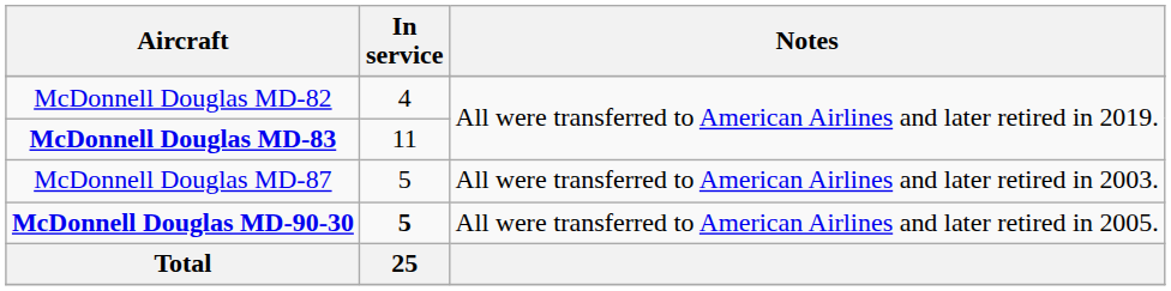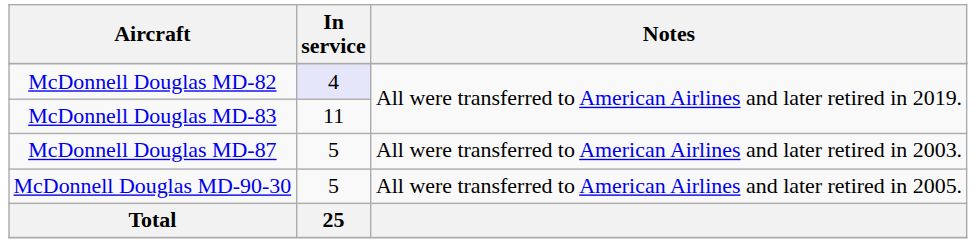row 2 | In service: no background -> lavender background
row 3 | Aircraft: bold -> normal
row 5 | Aircraft: bold -> normal
row 5 | In service: bold -> normal
